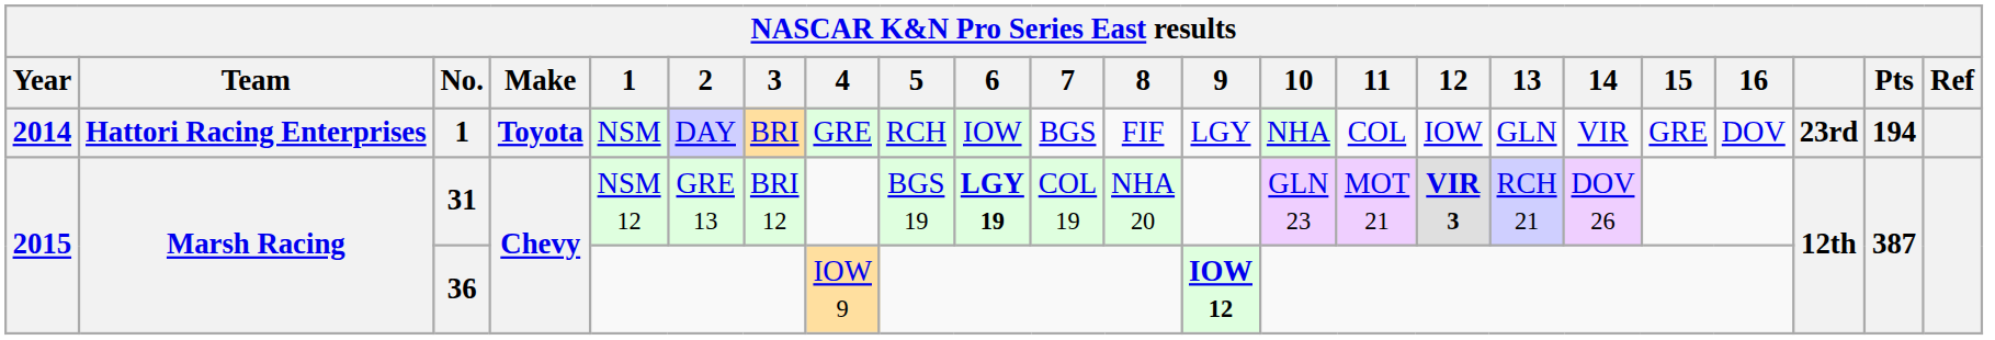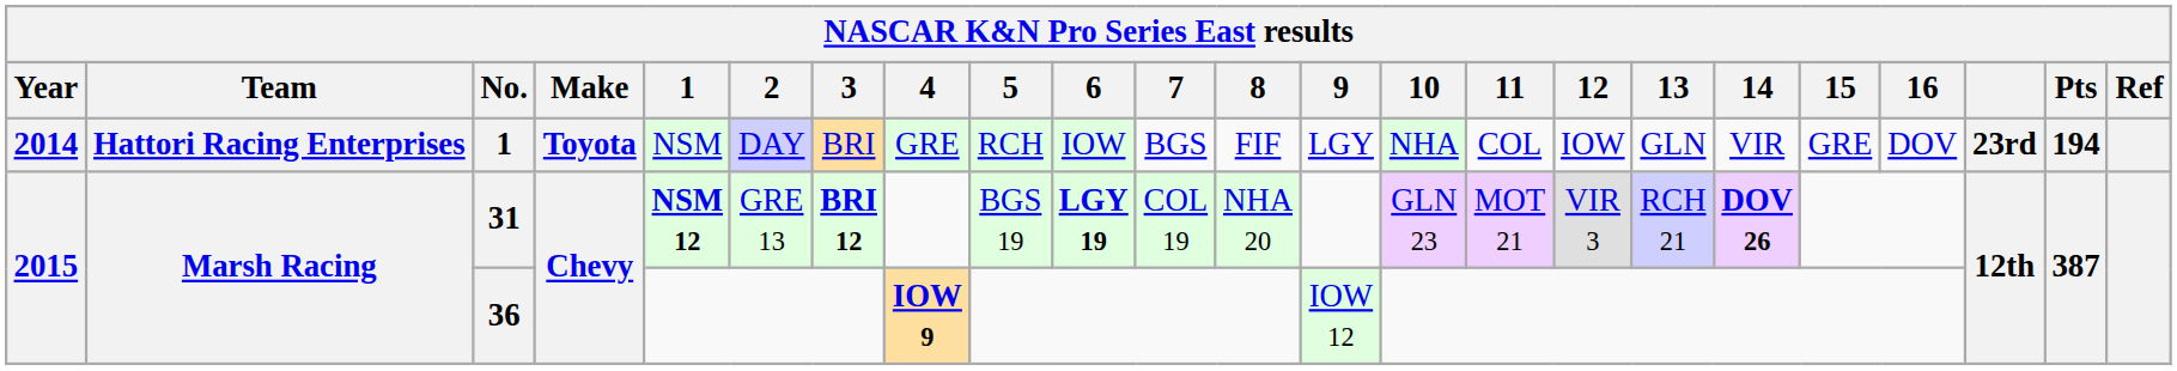31 | 1: normal -> bold
31 | 3: normal -> bold
31 | 12: bold -> normal
31 | 14: normal -> bold
36 | 4: normal -> bold
36 | 9: bold -> normal
